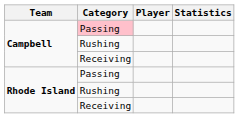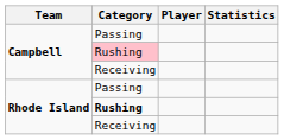Campbell / Passing | Category: pink background -> no background
Campbell / Rushing | Category: no background -> pink background
Rhode Island / Rushing | Category: normal -> bold
